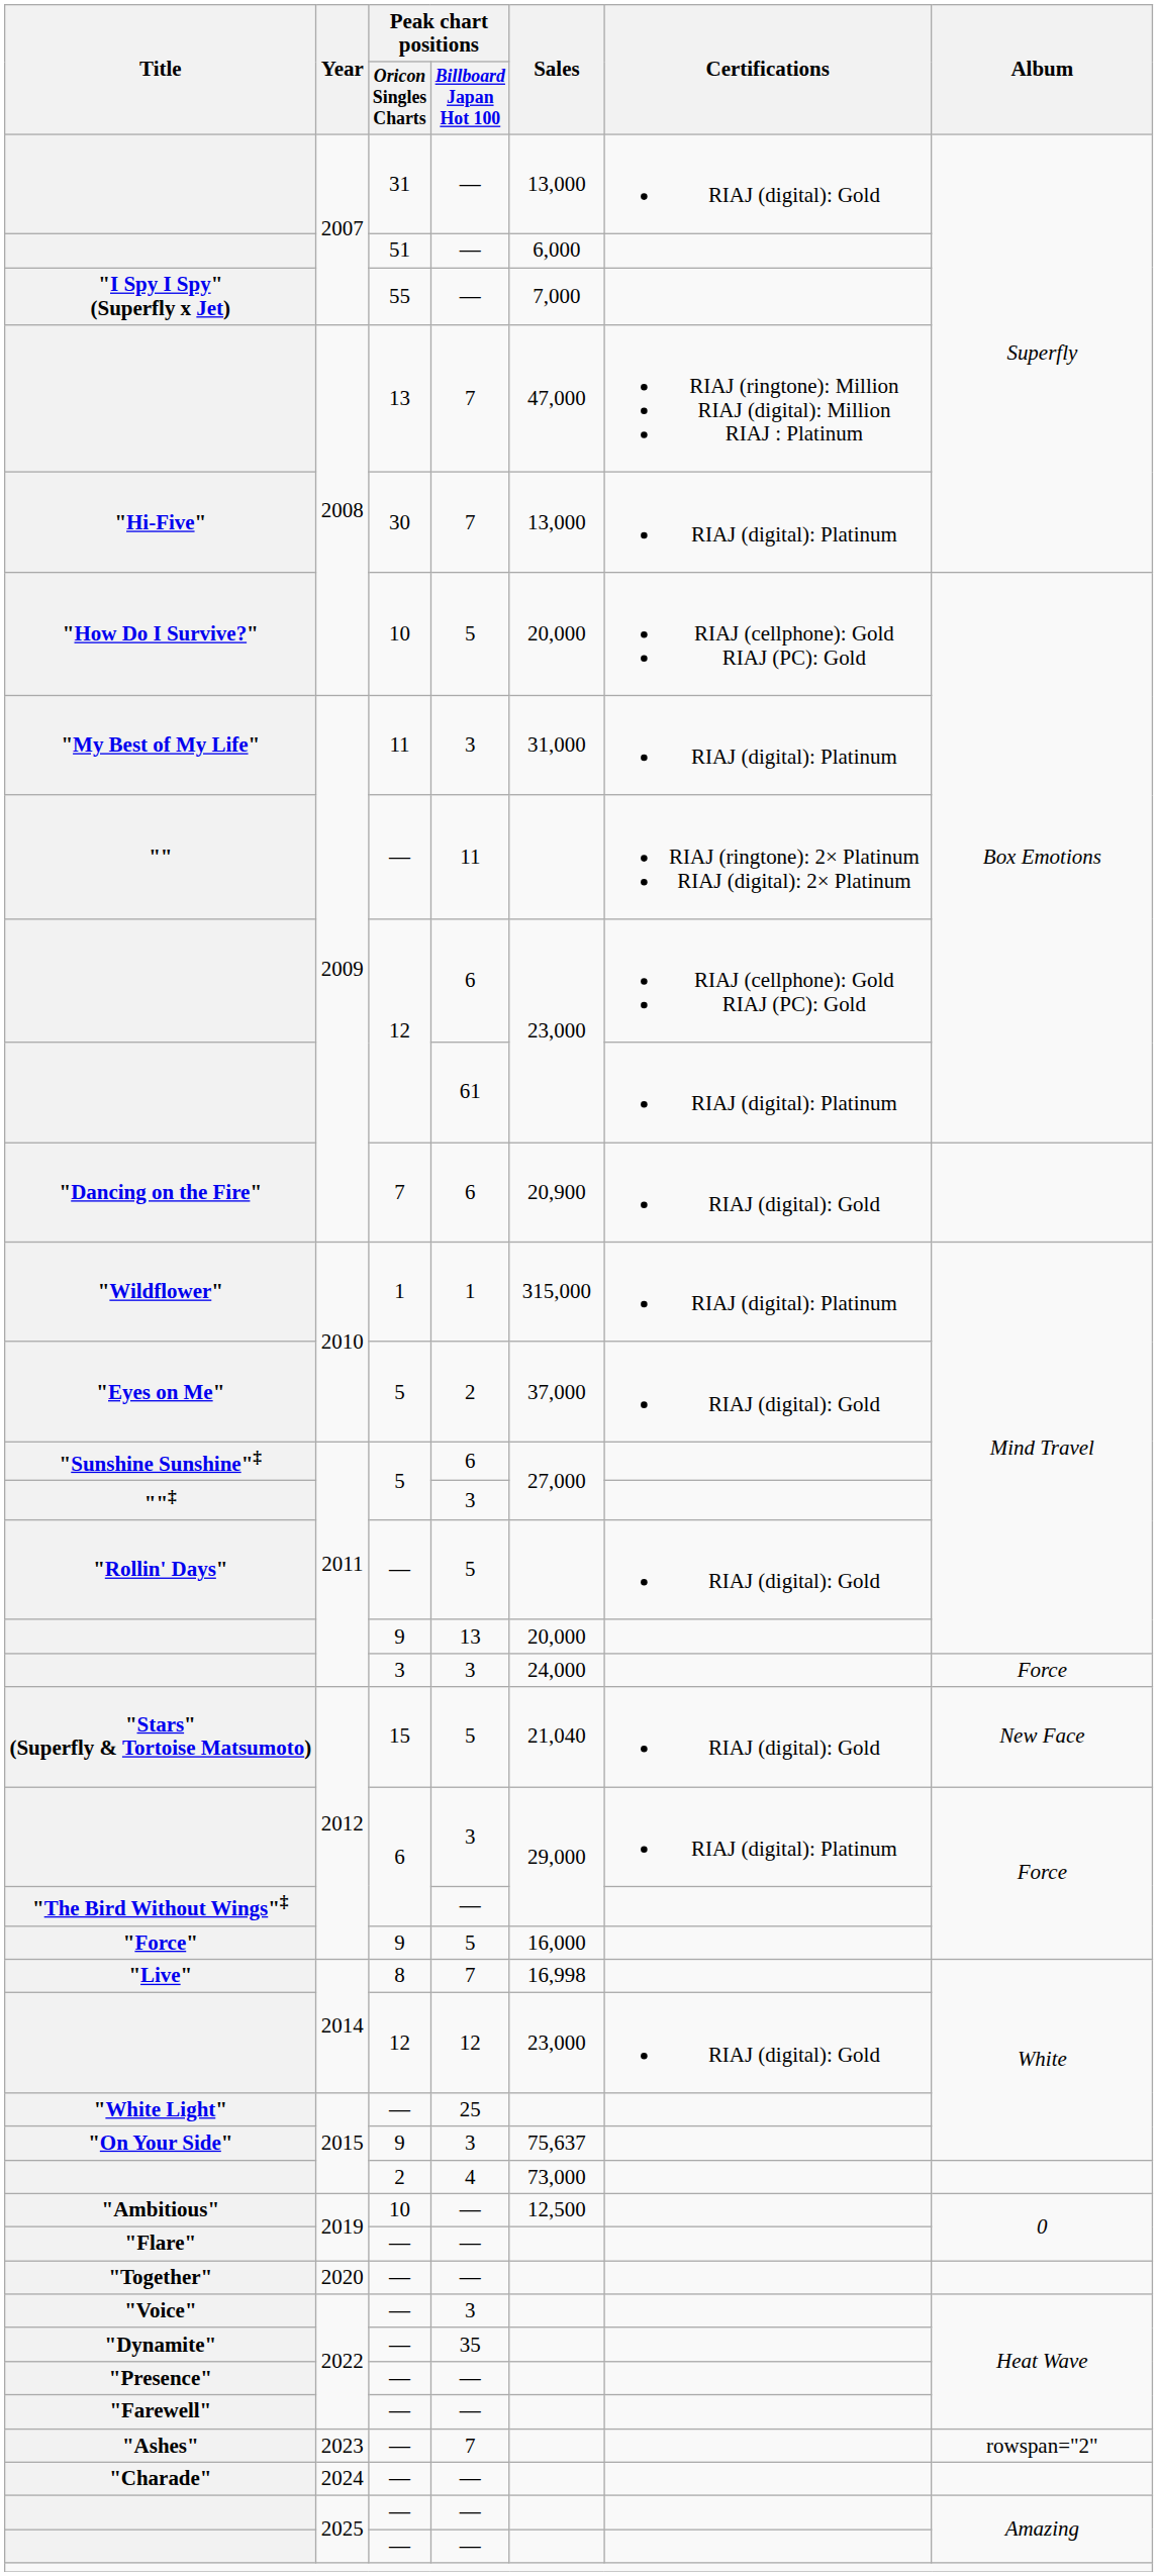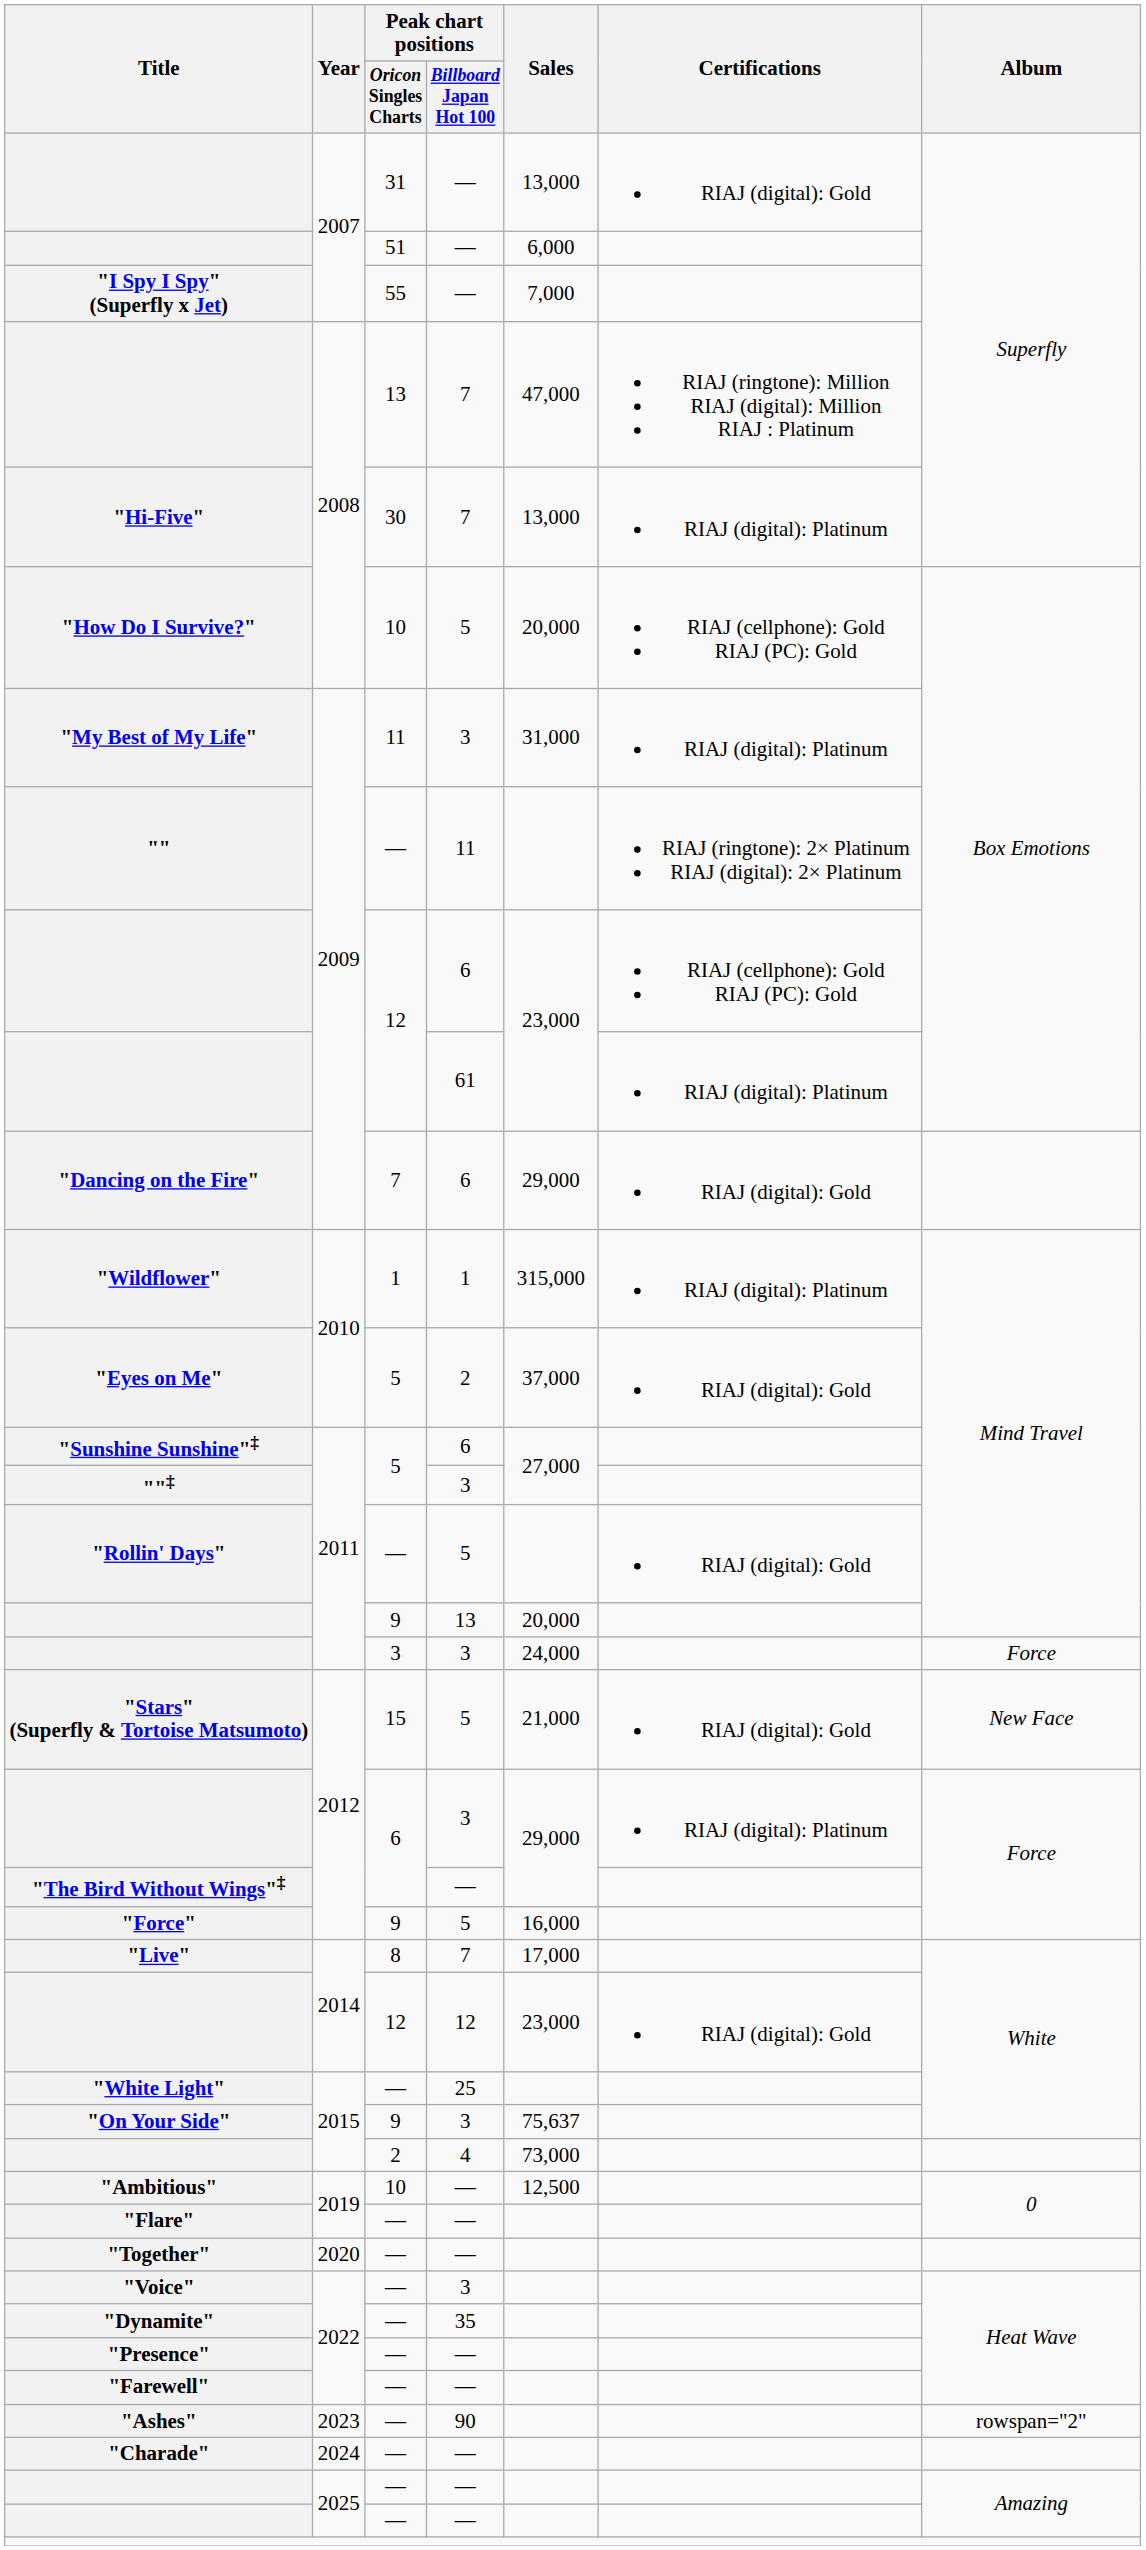"Dancing on the Fire" | Sales: 20,900 -> 29,000
"Stars" (Superfly & Tortoise Matsumoto) | Sales: 21,040 -> 21,000
"Live" | Sales: 16,998 -> 17,000
"Ashes" | Peak chart positions / Billboard Japan Hot 100: 7 -> 90
